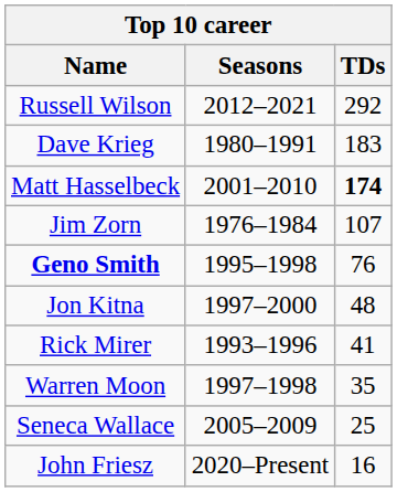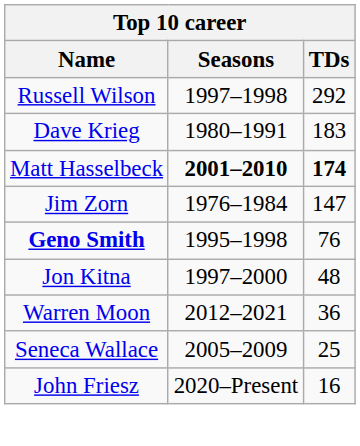Russell Wilson | Seasons: 2012–2021 -> 1997–1998
Matt Hasselbeck | Seasons: normal -> bold
Jim Zorn | TDs: 107 -> 147
- row: Rick Mirer | 1993–1996 | 41
Warren Moon | Seasons: 1997–1998 -> 2012–2021
Warren Moon | TDs: 35 -> 36
